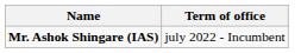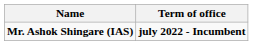Mr. Ashok Shingare (IAS) | Term of office: normal -> bold
